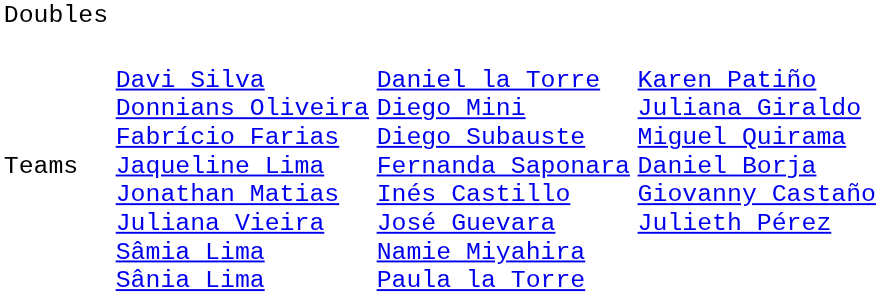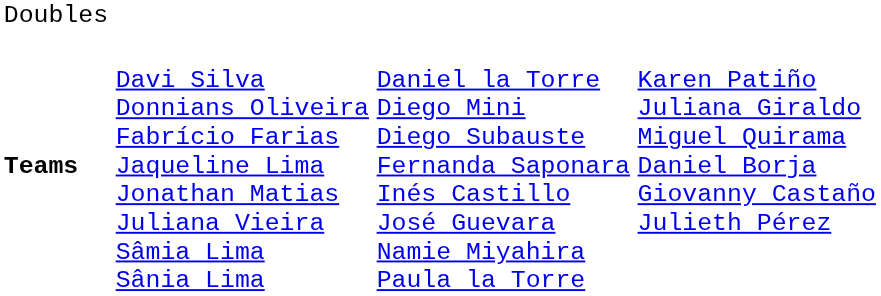Teams | column 1: normal -> bold
